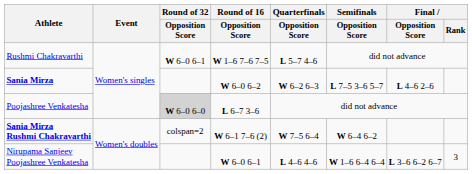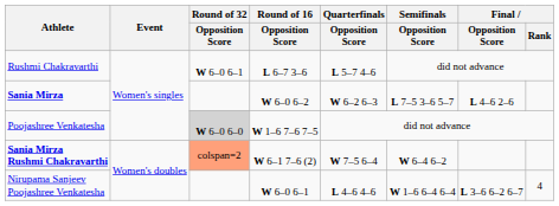Rushmi Chakravarthi | Round of 16 / Opposition Score: W 1–6 7–6 7–5 -> L 6–7 3–6
Poojashree Venkatesha | Round of 16 / Opposition Score: L 6–7 3–6 -> W 1–6 7–6 7–5
Sania Mirza Rushmi Chakravarthi | Round of 32 / Opposition Score: no background -> lightsalmon background
Nirupama Sanjeev Poojashree Venkatesha | Final / Rank: 3 -> 4
